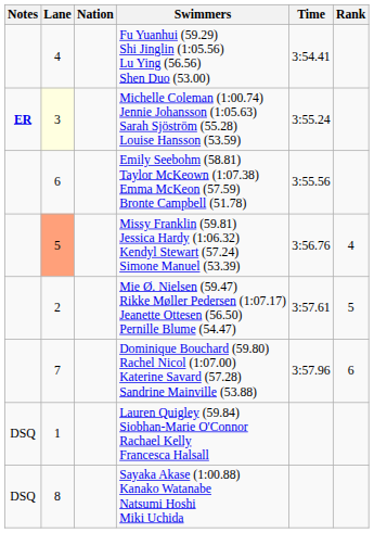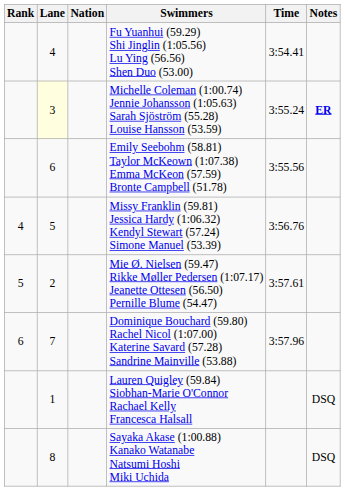columns swapped: Rank <-> Notes
row 5 | Lane: lightsalmon background -> no background
